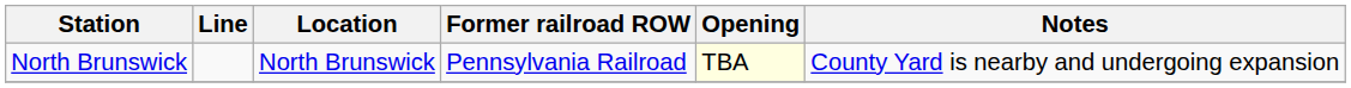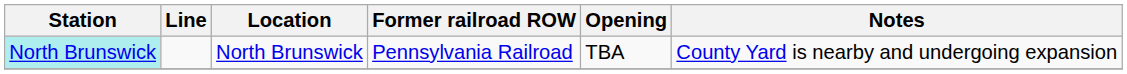row 2 | Station: no background -> paleturquoise background
row 2 | Opening: lightyellow background -> no background
